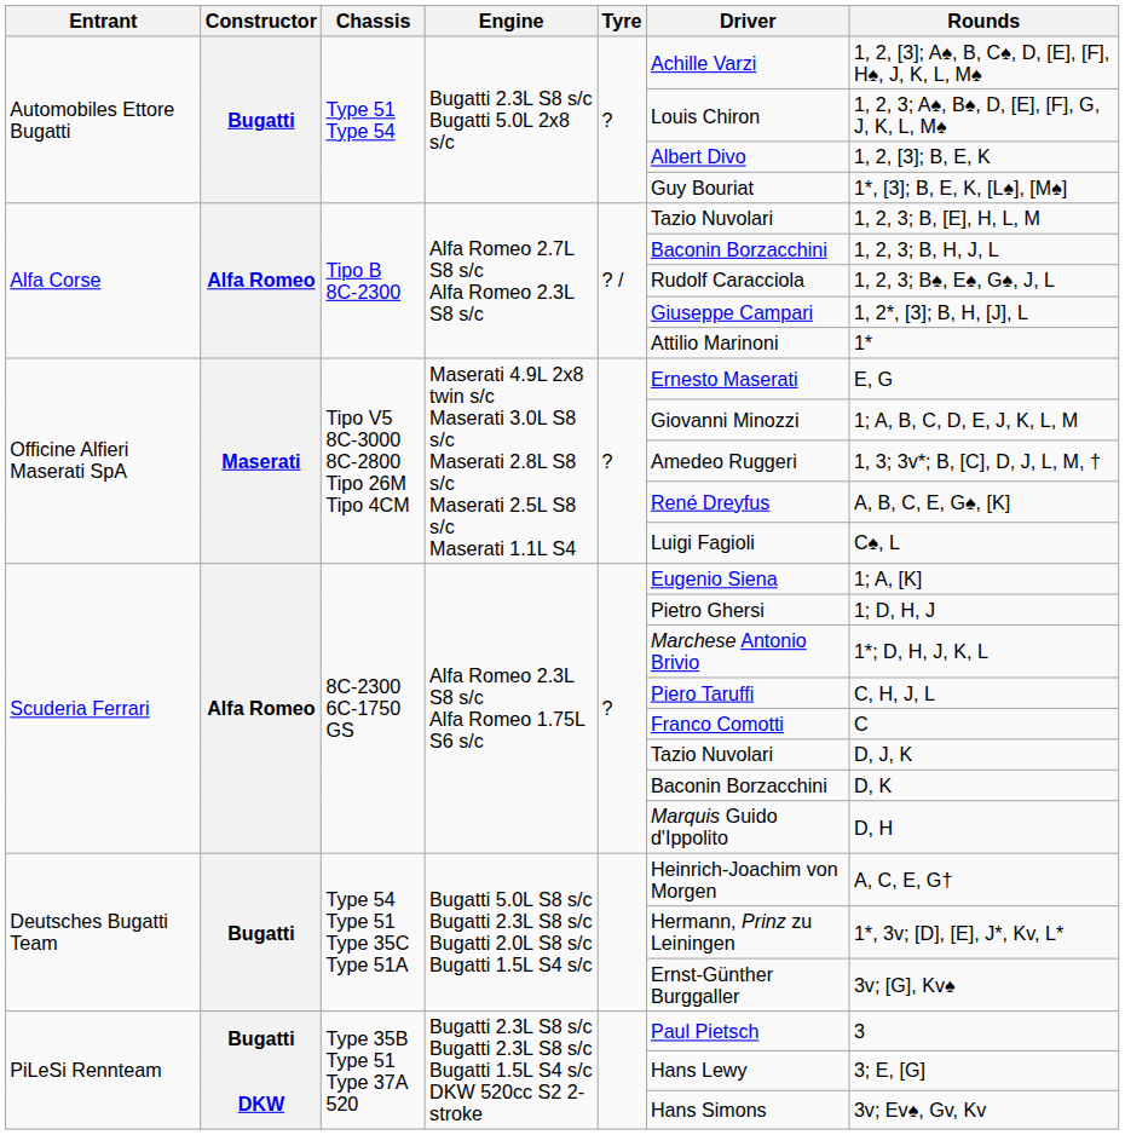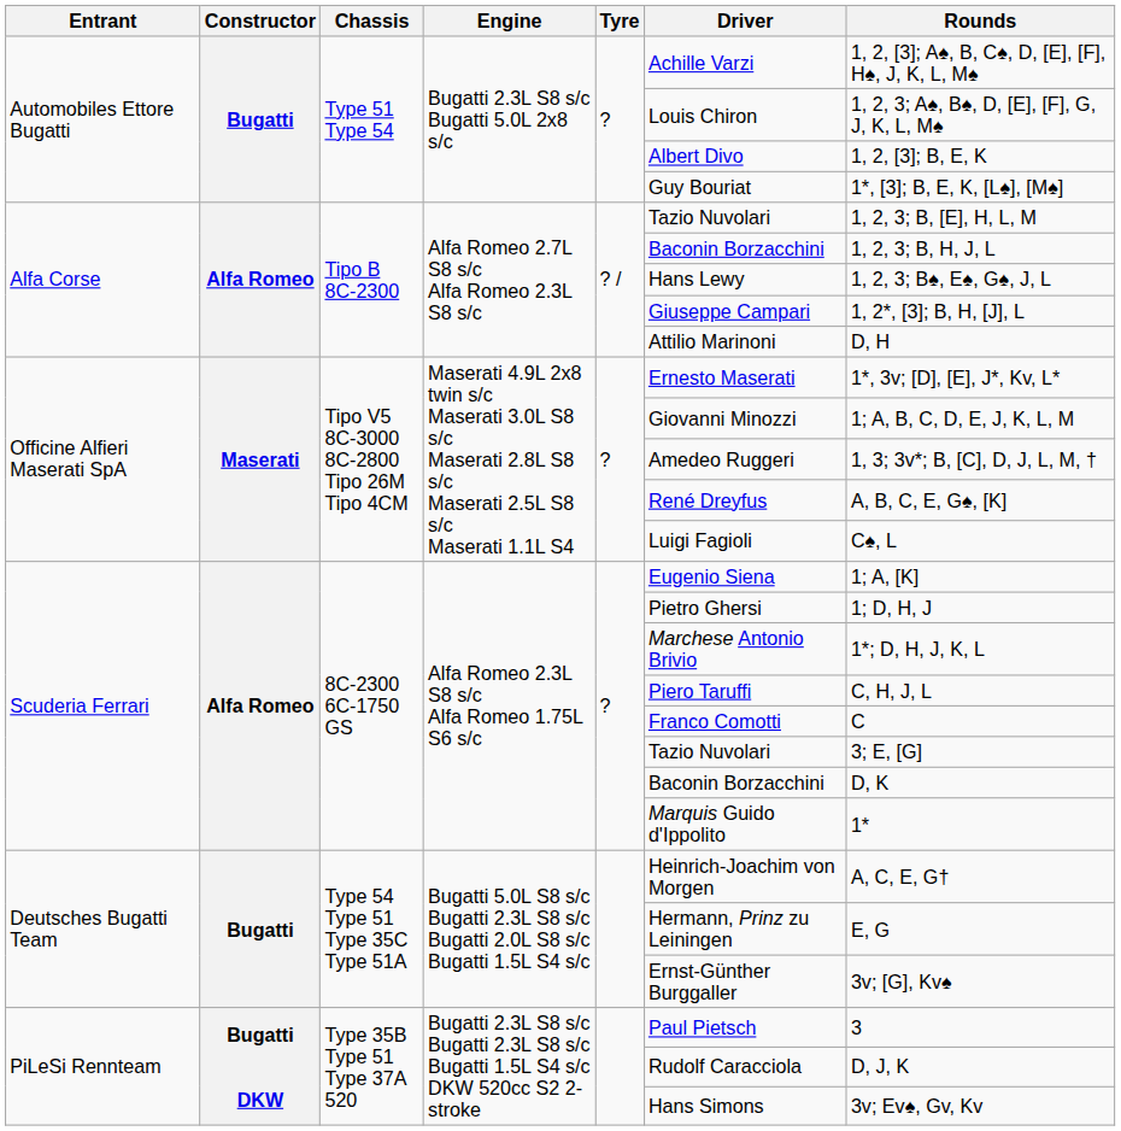row 8 | Driver: Rudolf Caracciola -> Hans Lewy
row 10 | Rounds: 1* -> D, H
row 11 | Rounds: E, G -> 1*, 3v; [D], [E], J*, Kv, L*
row 21 | Rounds: D, J, K -> 3; E, [G]
row 23 | Rounds: D, H -> 1*
row 25 | Rounds: 1*, 3v; [D], [E], J*, Kv, L* -> E, G
row 28 | Driver: Hans Lewy -> Rudolf Caracciola
row 28 | Rounds: 3; E, [G] -> D, J, K
